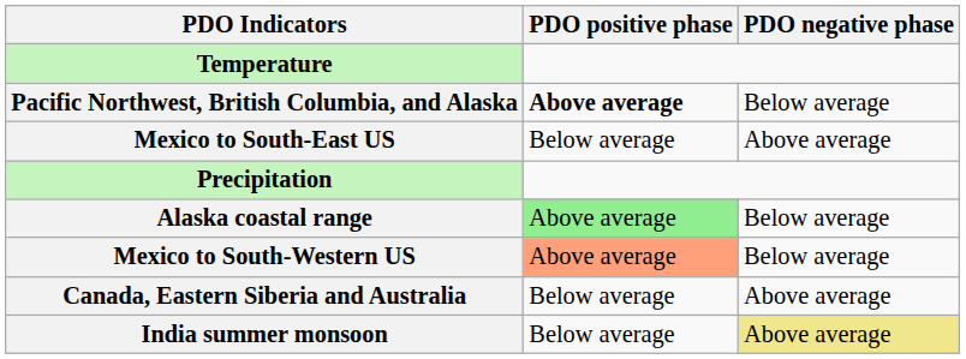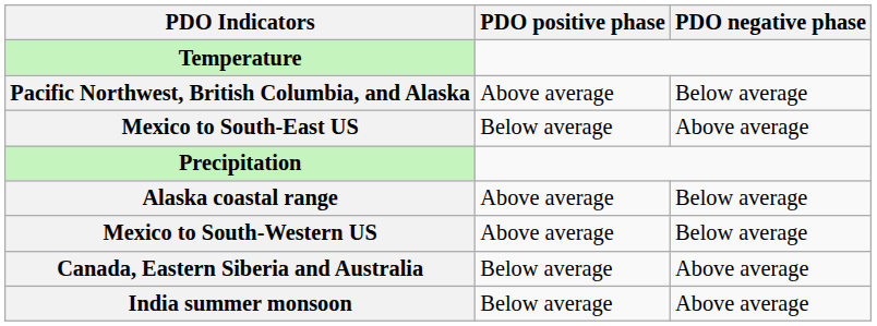row 3 | PDO positive phase: bold -> normal
row 6 | PDO positive phase: lightgreen background -> no background
row 7 | PDO positive phase: lightsalmon background -> no background
row 9 | PDO negative phase: khaki background -> no background
